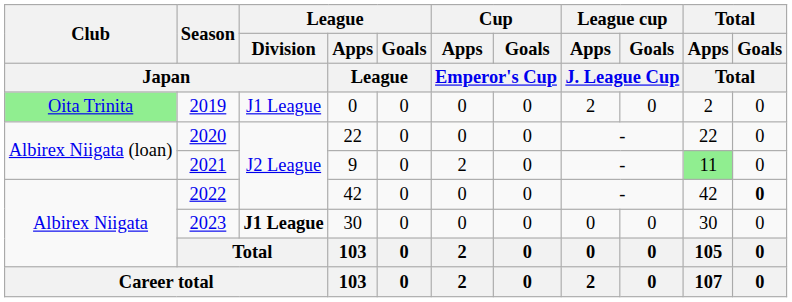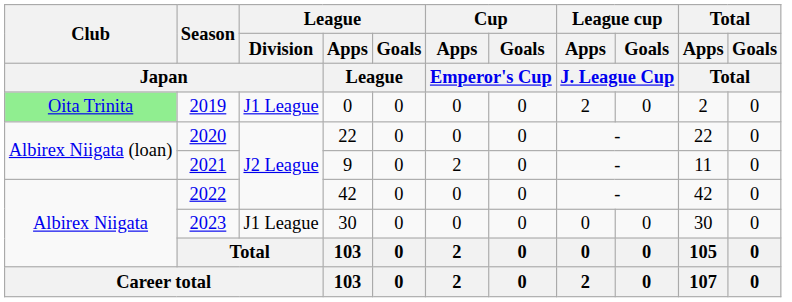2021 | Total / Apps / Total: lightgreen background -> no background
2022 | Total / Goals / Total: bold -> normal
2023 | League / Division / Japan: bold -> normal
